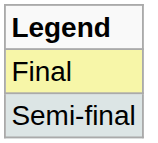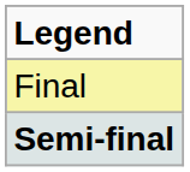row 3 | column 1: normal -> bold
